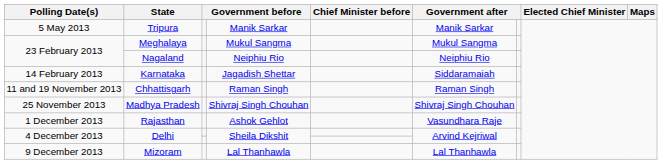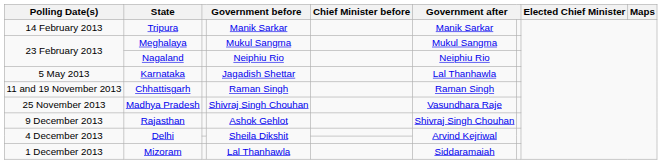Tripura | Polling Date(s): 5 May 2013 -> 14 February 2013
Karnataka | Polling Date(s): 14 February 2013 -> 5 May 2013
Karnataka | column 6: Siddaramaiah -> Lal Thanhawla
Madhya Pradesh | column 6: Shivraj Singh Chouhan -> Vasundhara Raje
Rajasthan | Polling Date(s): 1 December 2013 -> 9 December 2013
Rajasthan | column 6: Vasundhara Raje -> Shivraj Singh Chouhan
Mizoram | Polling Date(s): 9 December 2013 -> 1 December 2013
Mizoram | column 6: Lal Thanhawla -> Siddaramaiah
